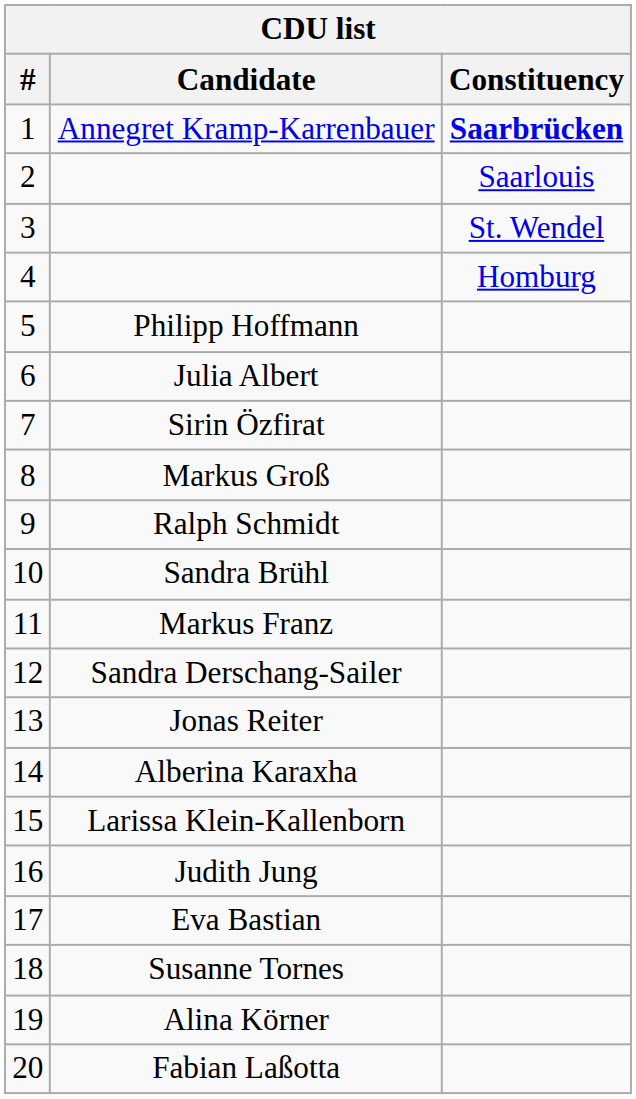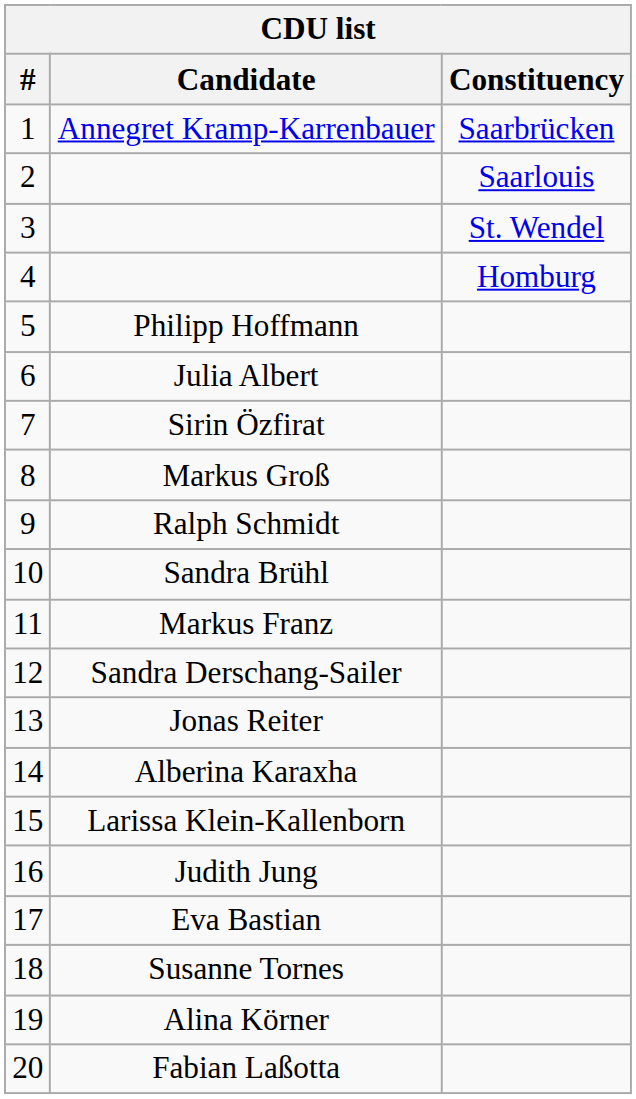Annegret Kramp-Karrenbauer | Constituency: bold -> normal
